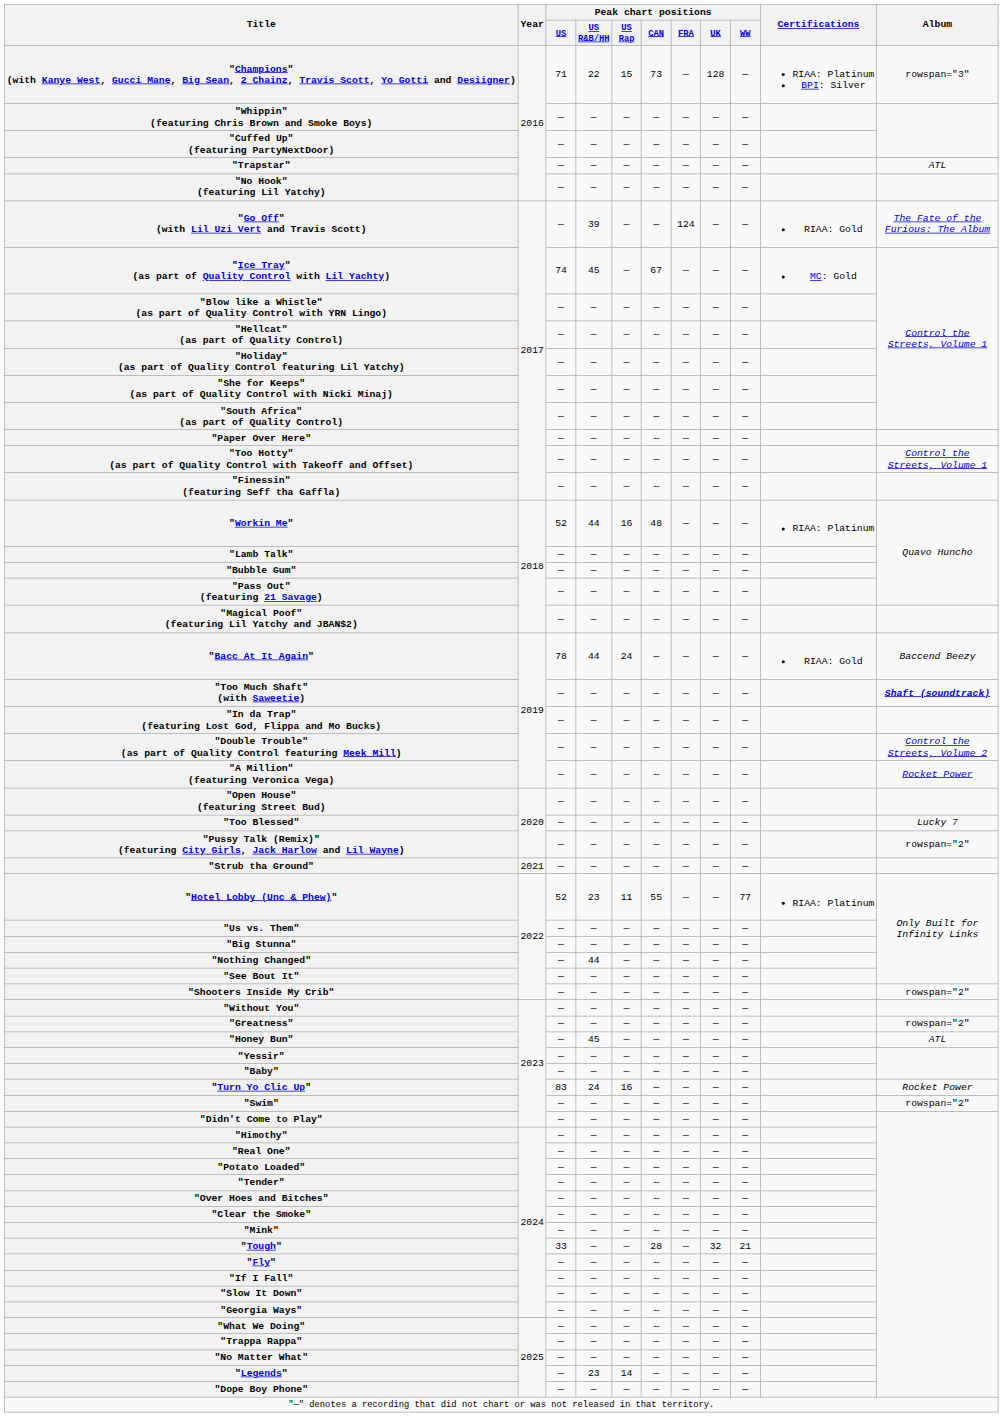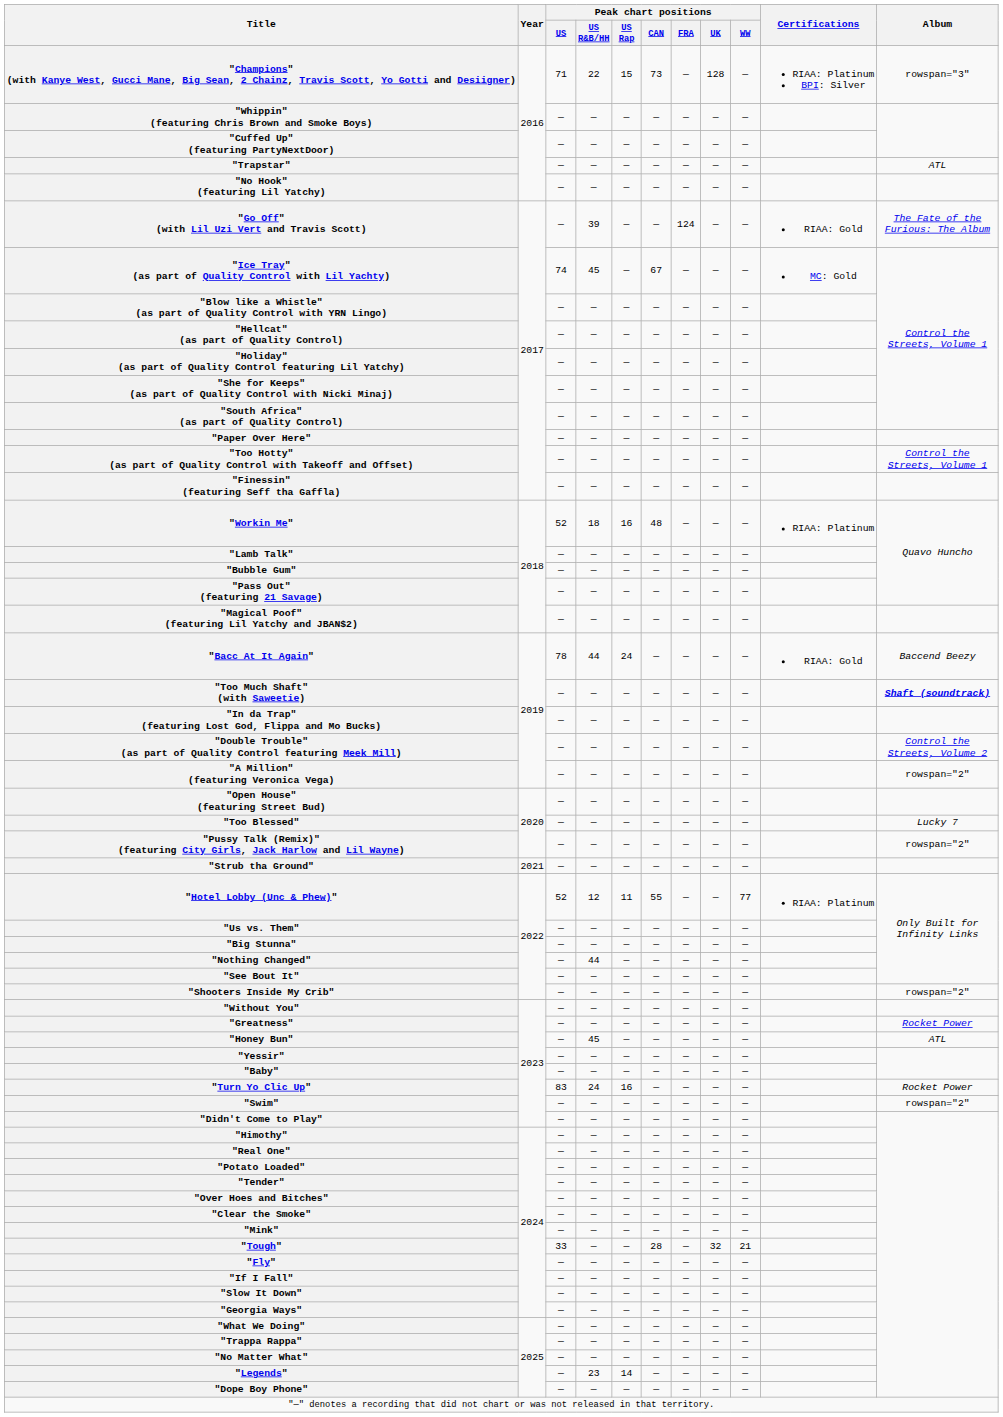"Workin Me" | Peak chart positions / US R&B/HH: 44 -> 18
"A Million" (featuring Veronica Vega) | Album: Rocket Power -> rowspan="2"
"Hotel Lobby (Unc & Phew)" | Peak chart positions / US R&B/HH: 23 -> 12
"Greatness" | Album: rowspan="2" -> Rocket Power
